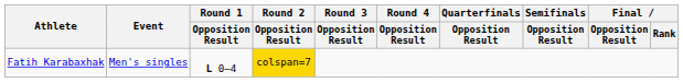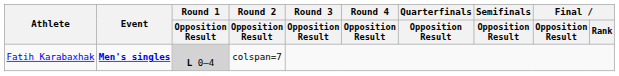Fatih Karabaxhak | Event: normal -> bold
Fatih Karabaxhak | Round 1 / Opposition Result: no background -> lightgrey background
Fatih Karabaxhak | Round 2 / Opposition Result: gold background -> no background
